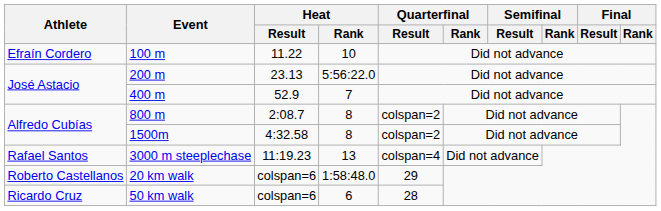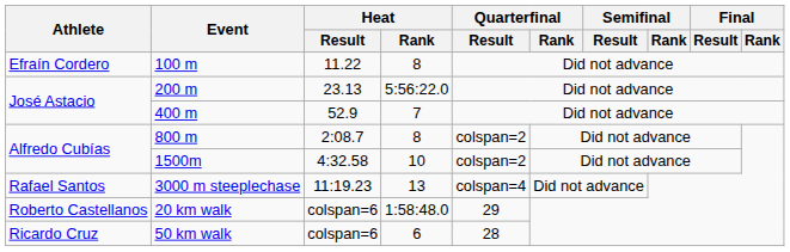100 m | Heat / Rank: 10 -> 8
1500m | Heat / Rank: 8 -> 10
